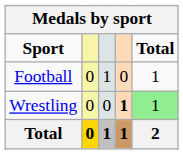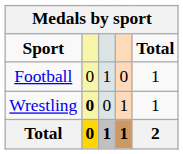Wrestling | column 2: normal -> bold
Wrestling | column 4: bold -> normal
Wrestling | Total: lightgreen background -> no background
